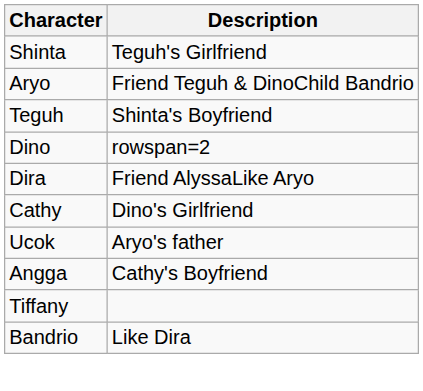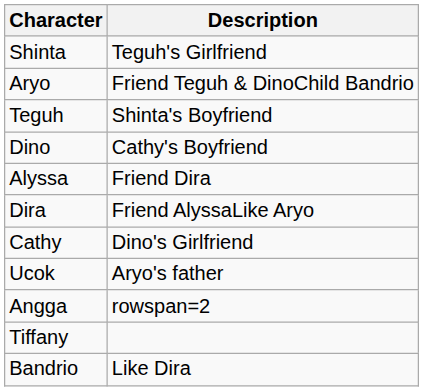Dino | Description: rowspan=2 -> Cathy's Boyfriend
+ row: Alyssa | Friend Dira
Angga | Description: Cathy's Boyfriend -> rowspan=2
